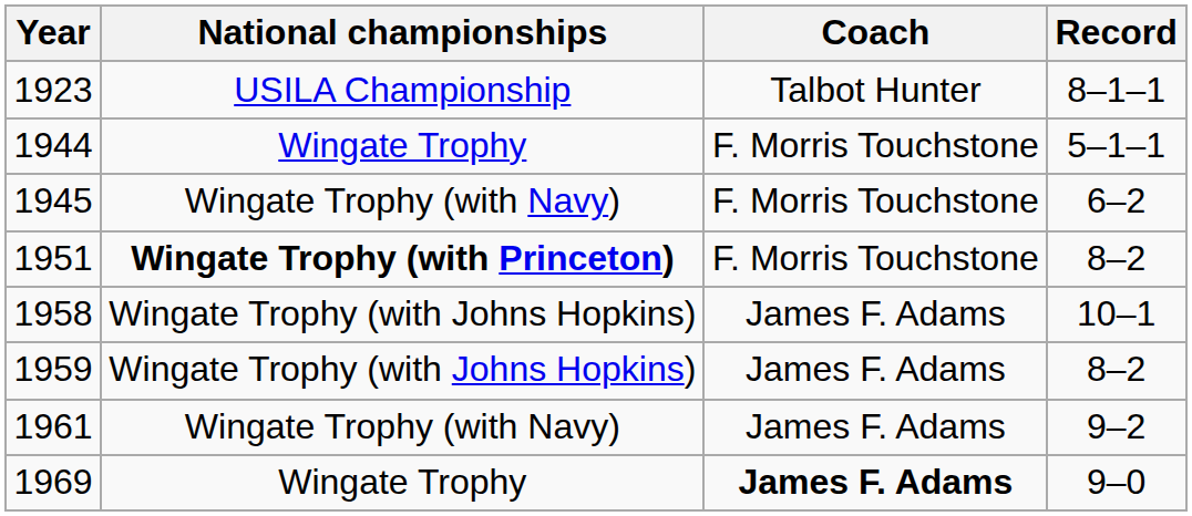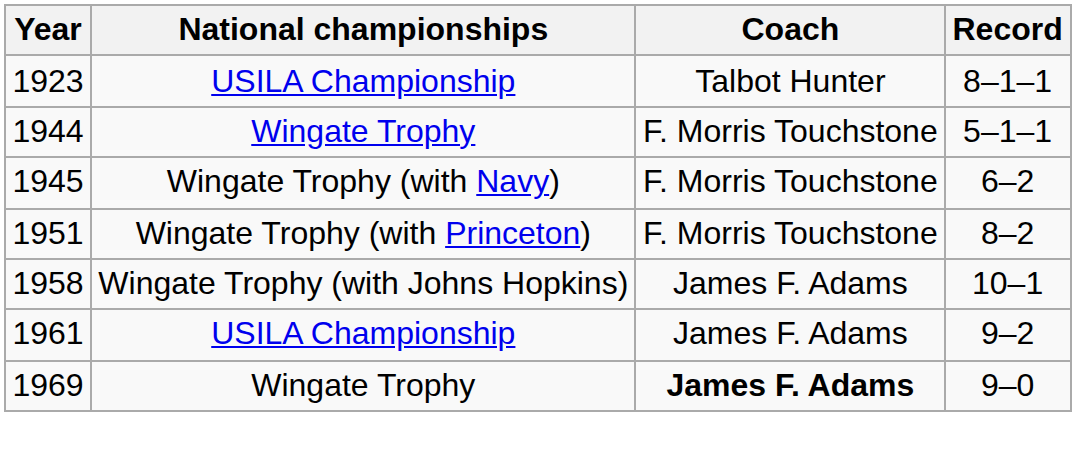1951 | National championships: bold -> normal
- row: 1959 | Wingate Trophy (with Johns Hopkins) | James F. Adams | 8–2
1961 | National championships: Wingate Trophy (with Navy) -> USILA Championship
